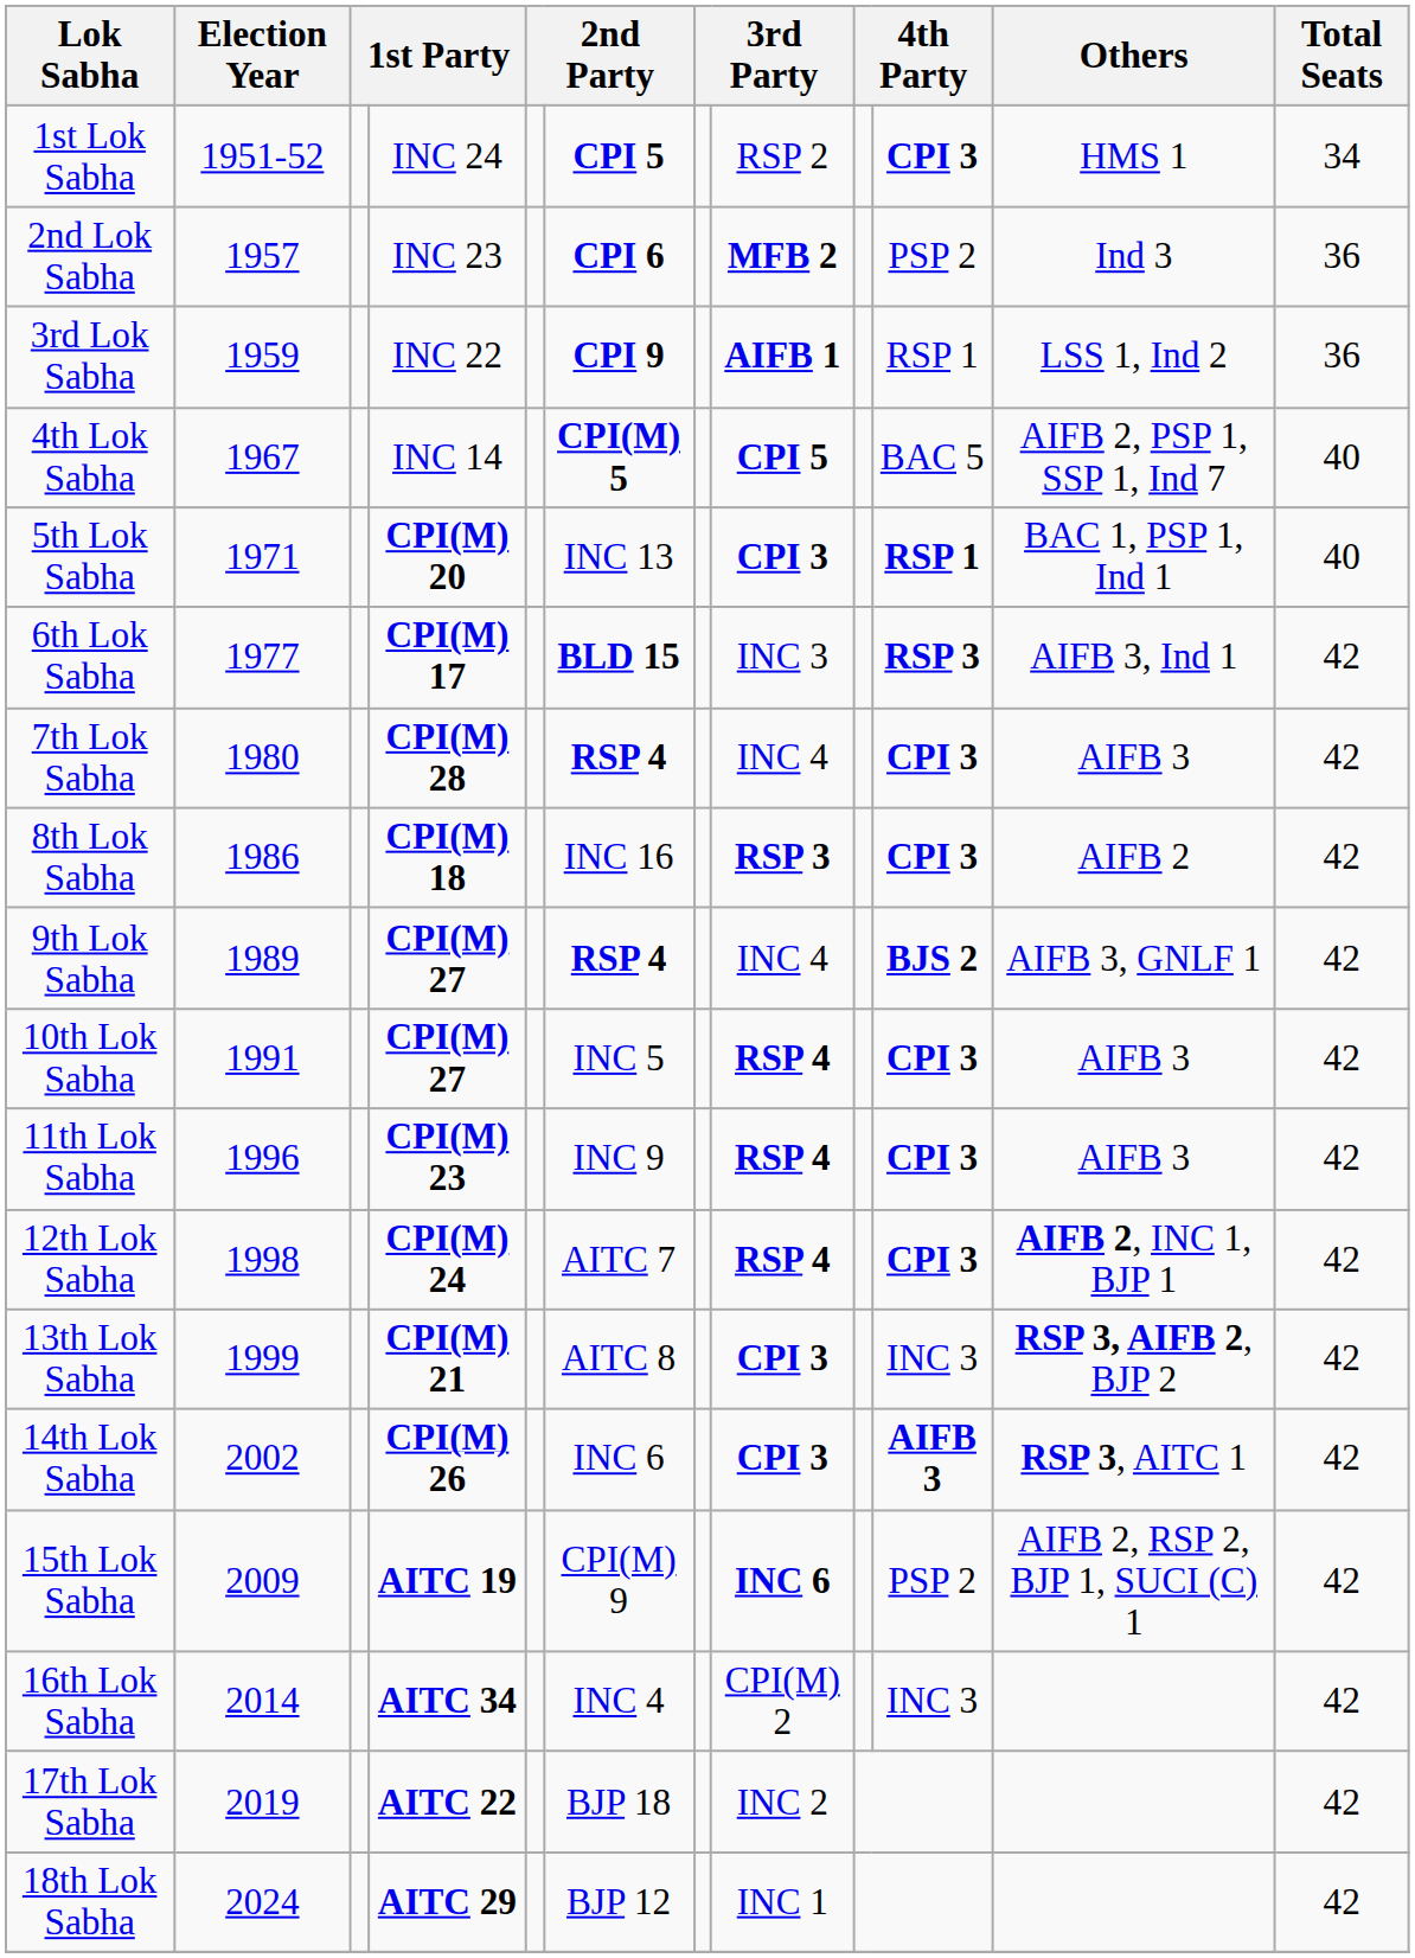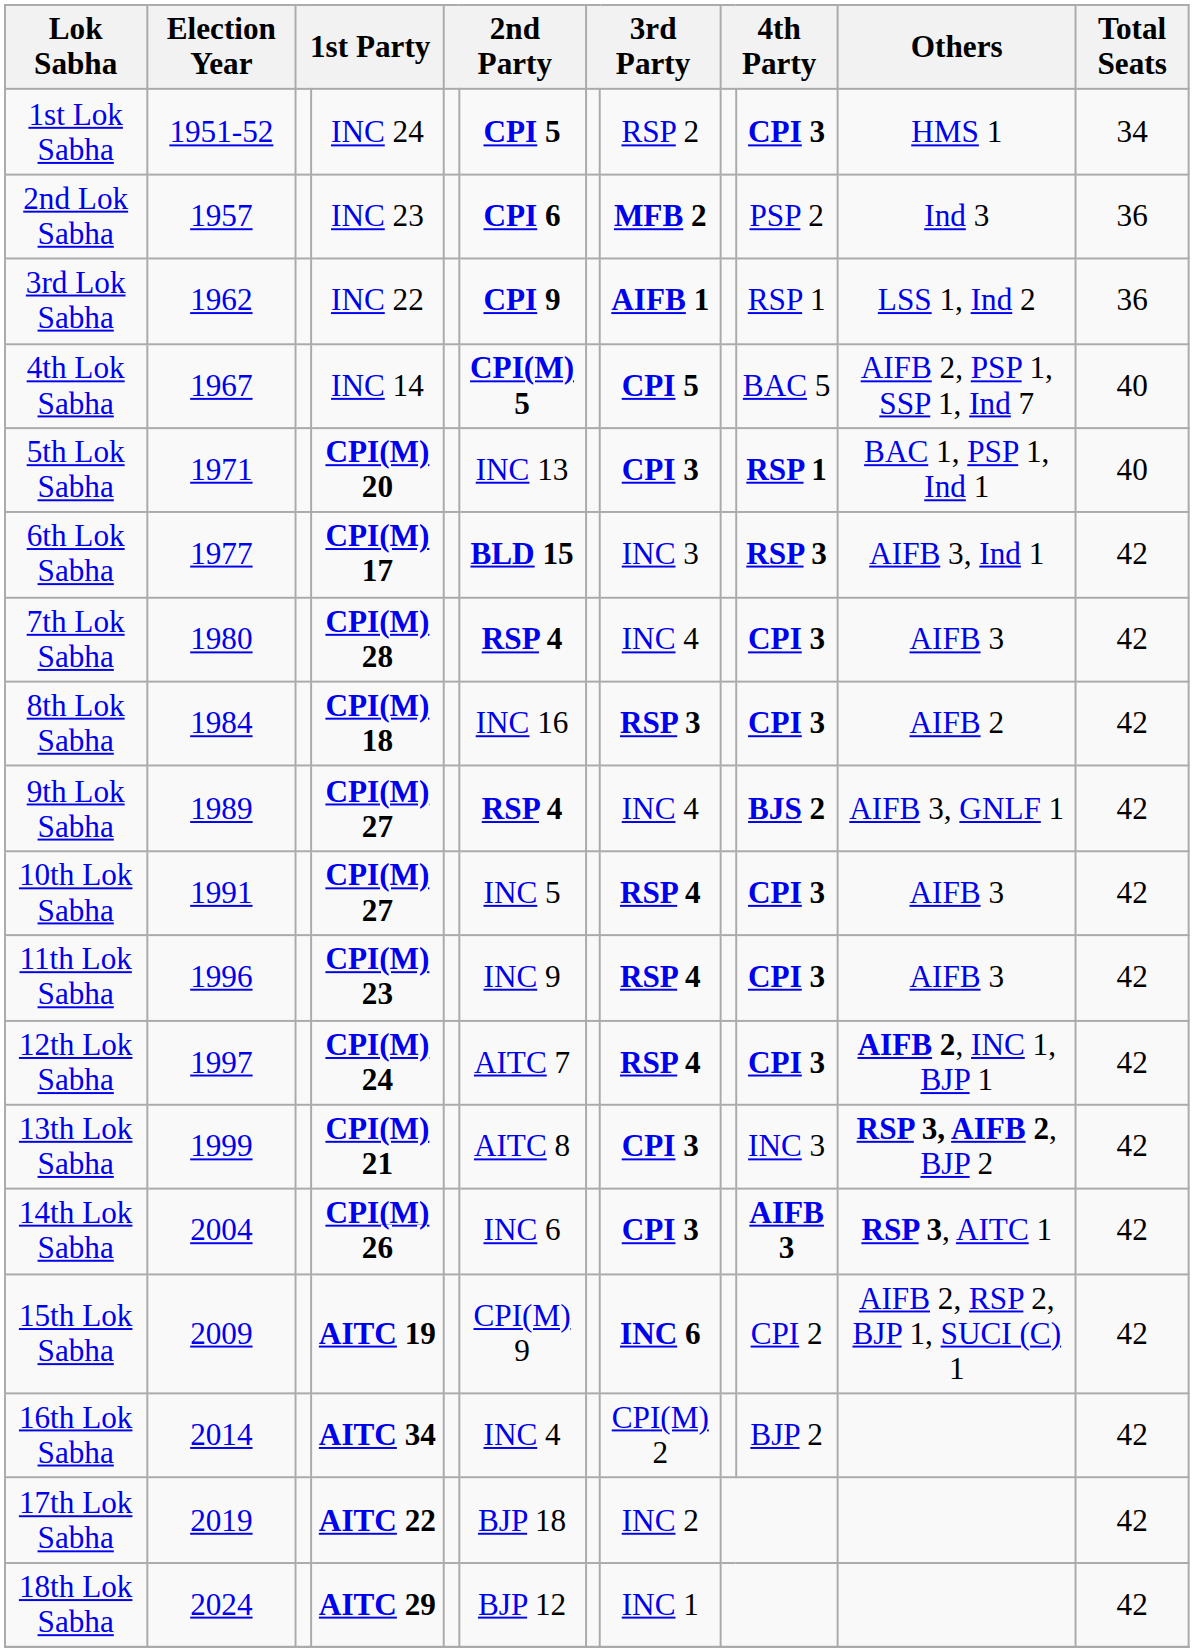3rd Lok Sabha | Election Year: 1959 -> 1962
8th Lok Sabha | Election Year: 1986 -> 1984
12th Lok Sabha | Election Year: 1998 -> 1997
14th Lok Sabha | Election Year: 2002 -> 2004
15th Lok Sabha | column 10: PSP 2 -> CPI 2
16th Lok Sabha | column 10: INC 3 -> BJP 2
